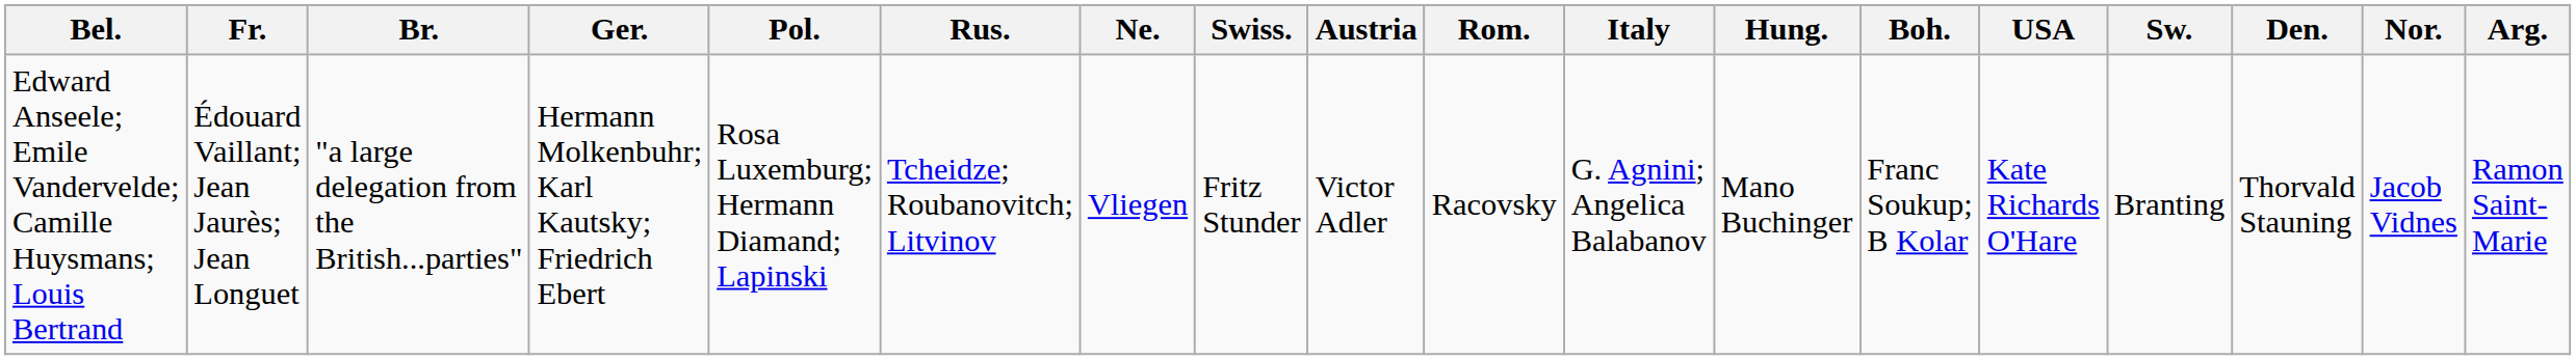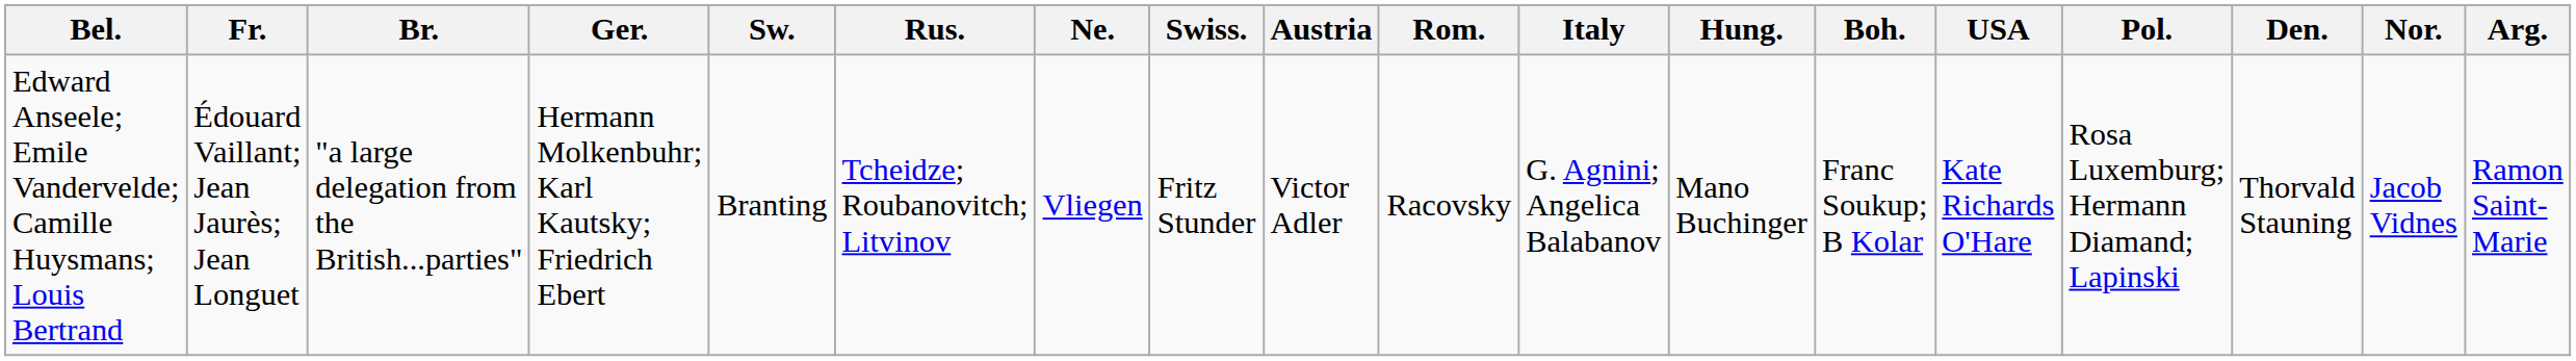columns swapped: Pol. <-> Sw.
